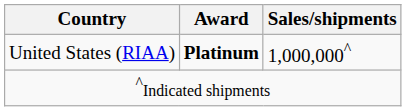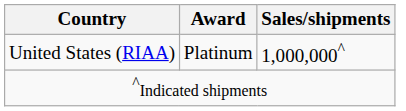United States (RIAA) | Award: bold -> normal
